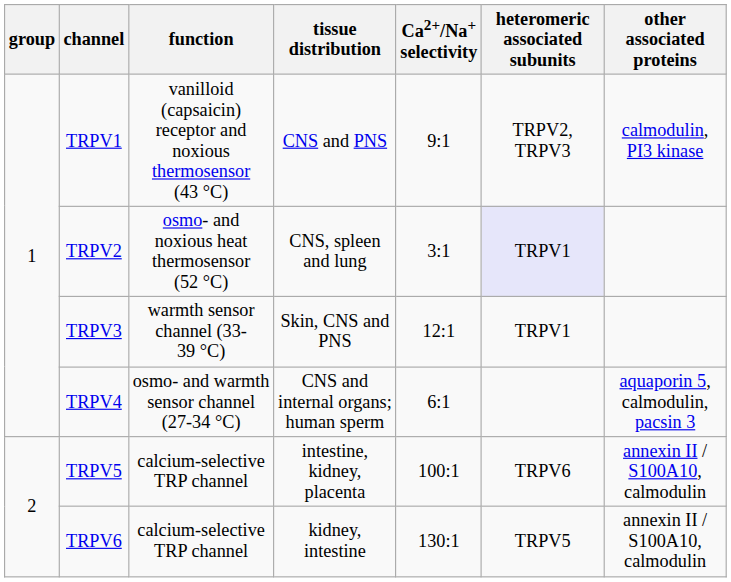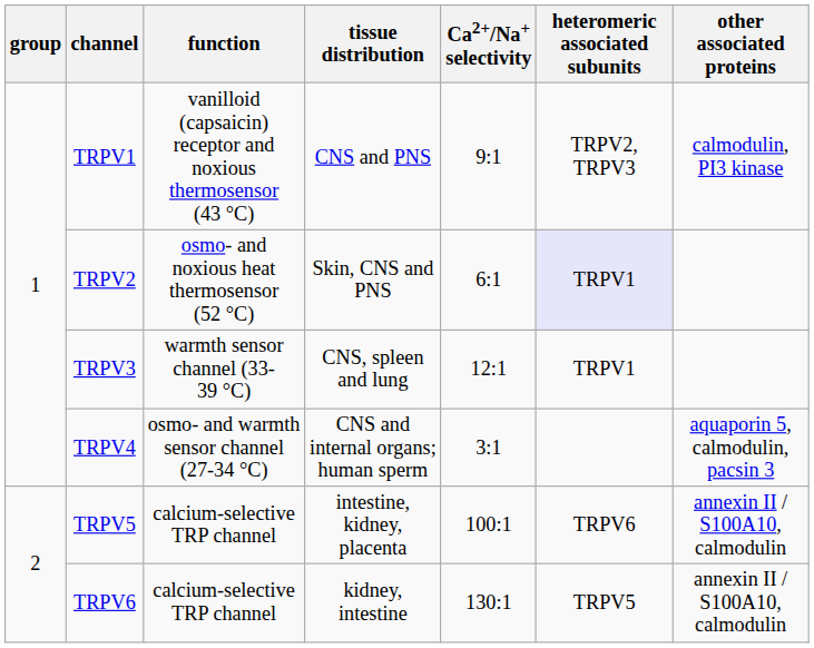TRPV2 | tissue distribution: CNS, spleen and lung -> Skin, CNS and PNS
TRPV2 | Ca2+/Na+ selectivity: 3:1 -> 6:1
TRPV3 | tissue distribution: Skin, CNS and PNS -> CNS, spleen and lung
TRPV4 | Ca2+/Na+ selectivity: 6:1 -> 3:1
